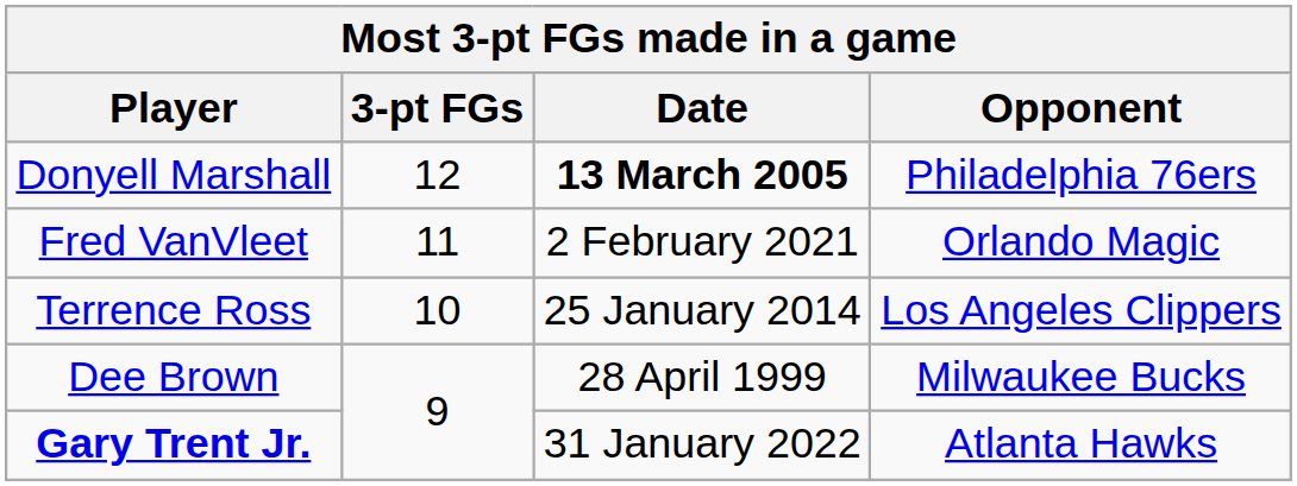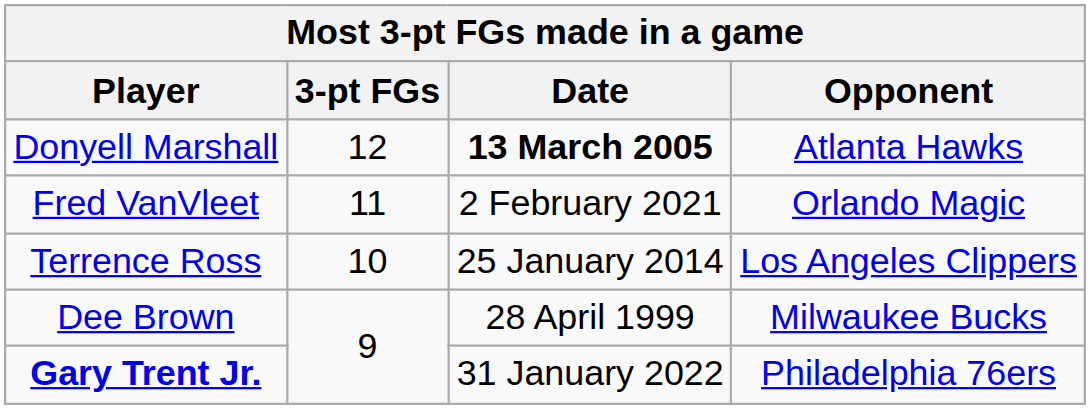Donyell Marshall | Opponent: Philadelphia 76ers -> Atlanta Hawks
Gary Trent Jr. | Opponent: Atlanta Hawks -> Philadelphia 76ers
